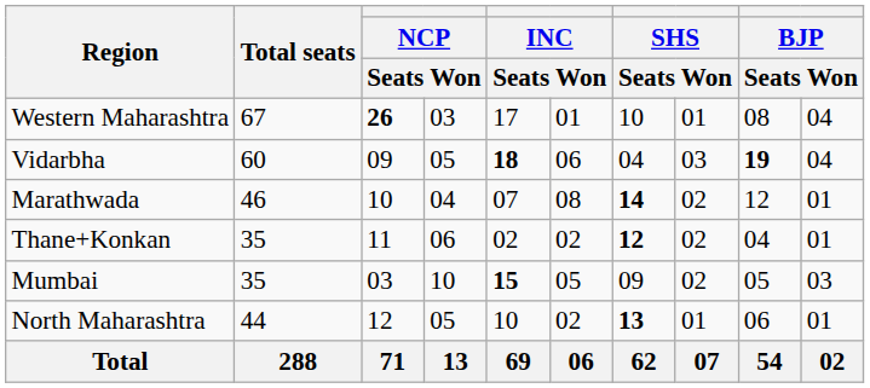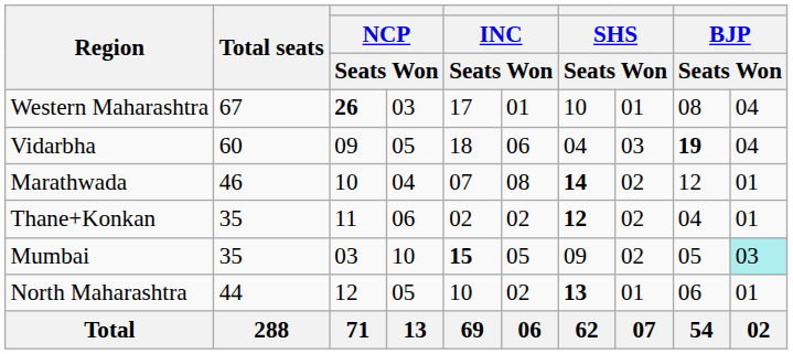Vidarbha | column 5: bold -> normal
Mumbai | column 10: no background -> paleturquoise background
